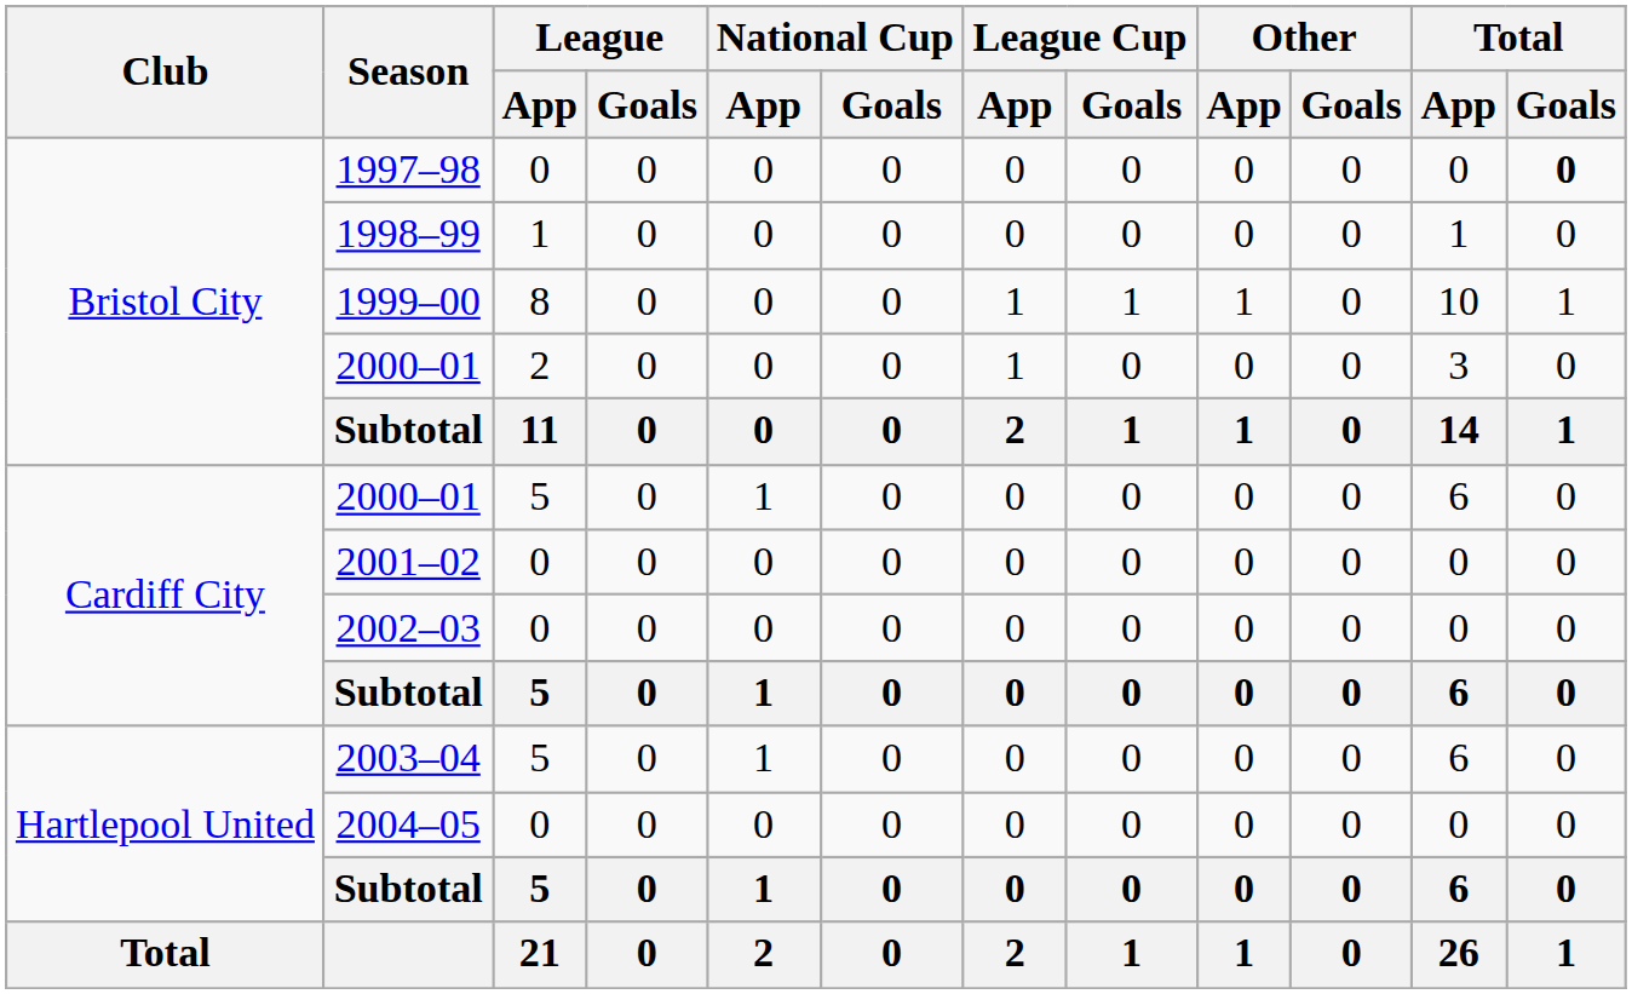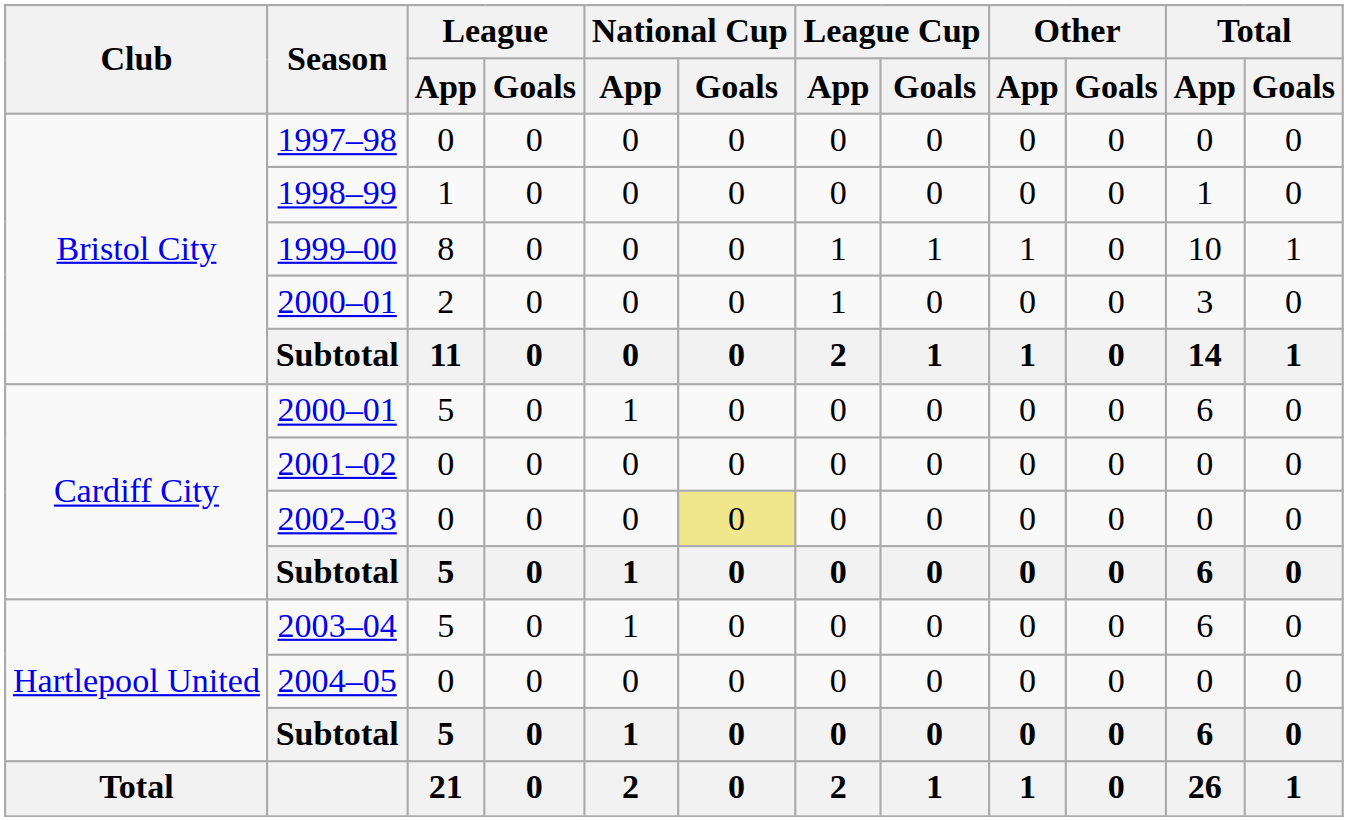1997–98 | Total / Goals: bold -> normal
2002–03 | National Cup / Goals: no background -> khaki background
